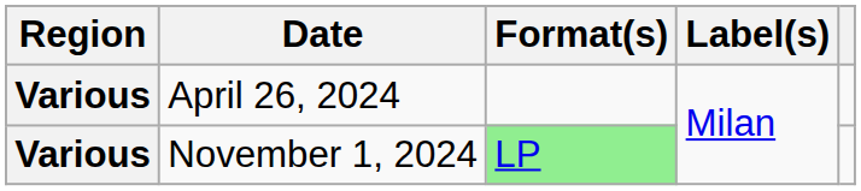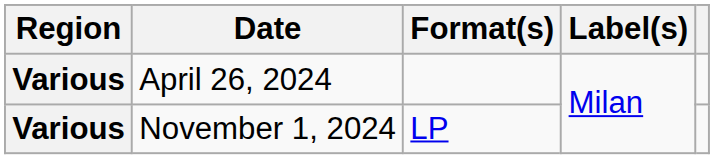November 1, 2024 | Format(s): lightgreen background -> no background
